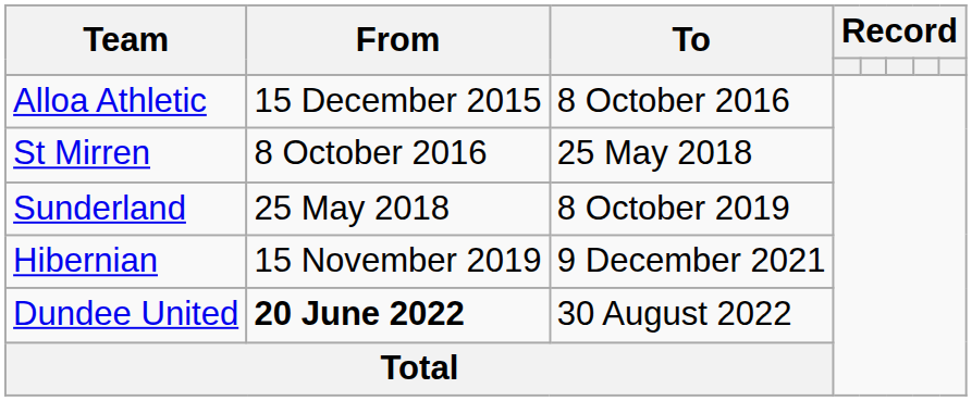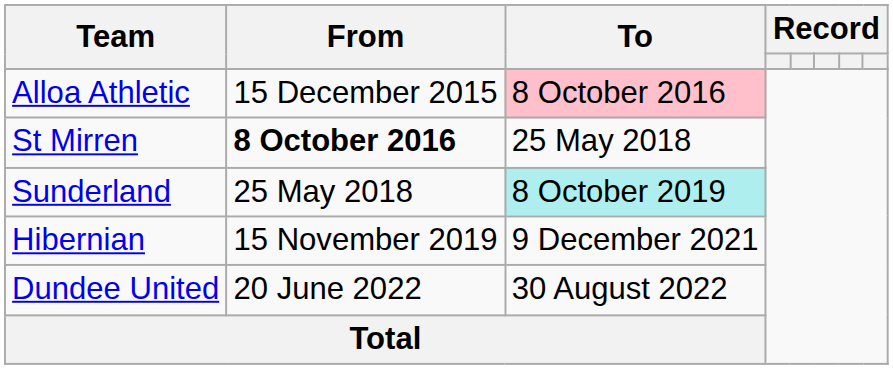Alloa Athletic | To: no background -> pink background
St Mirren | From: normal -> bold
Sunderland | To: no background -> paleturquoise background
Dundee United | From: bold -> normal
